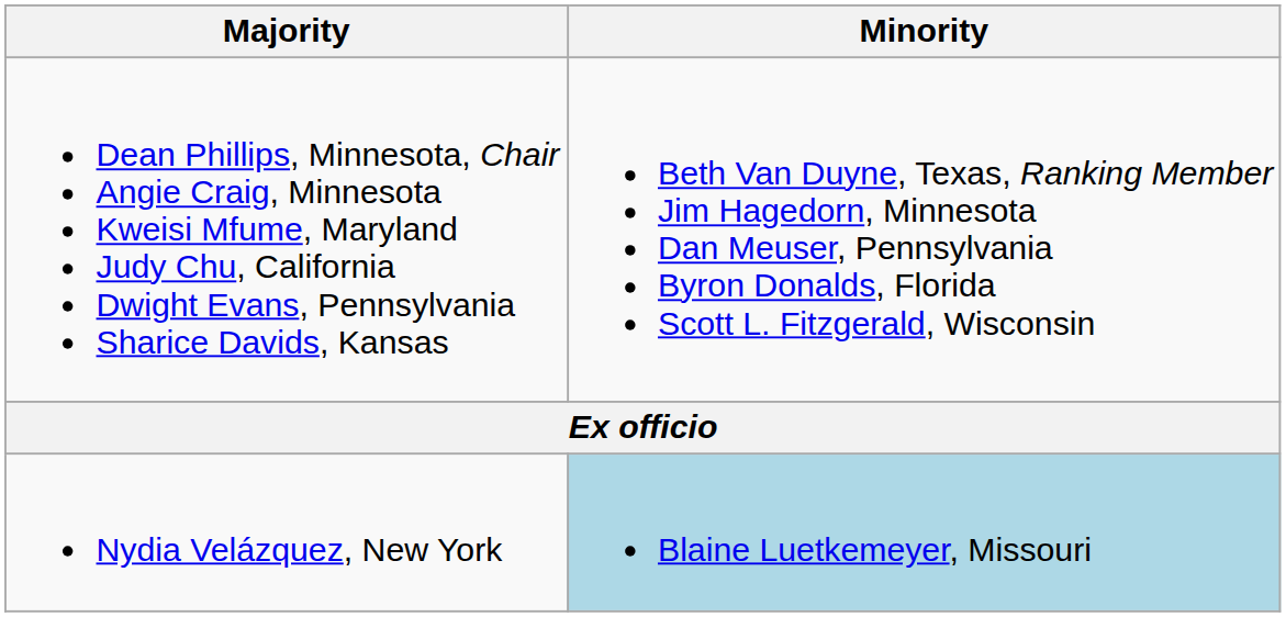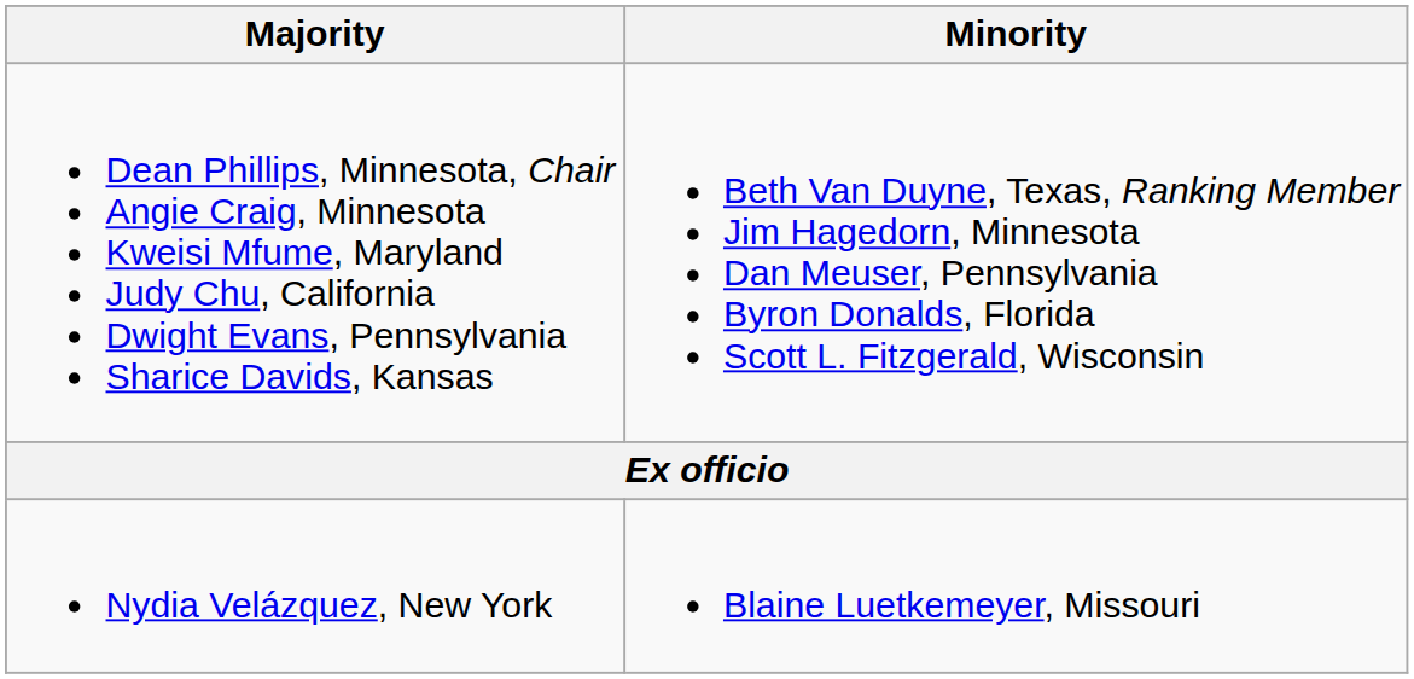Nydia Velázquez, New York | Minority: lightblue background -> no background
